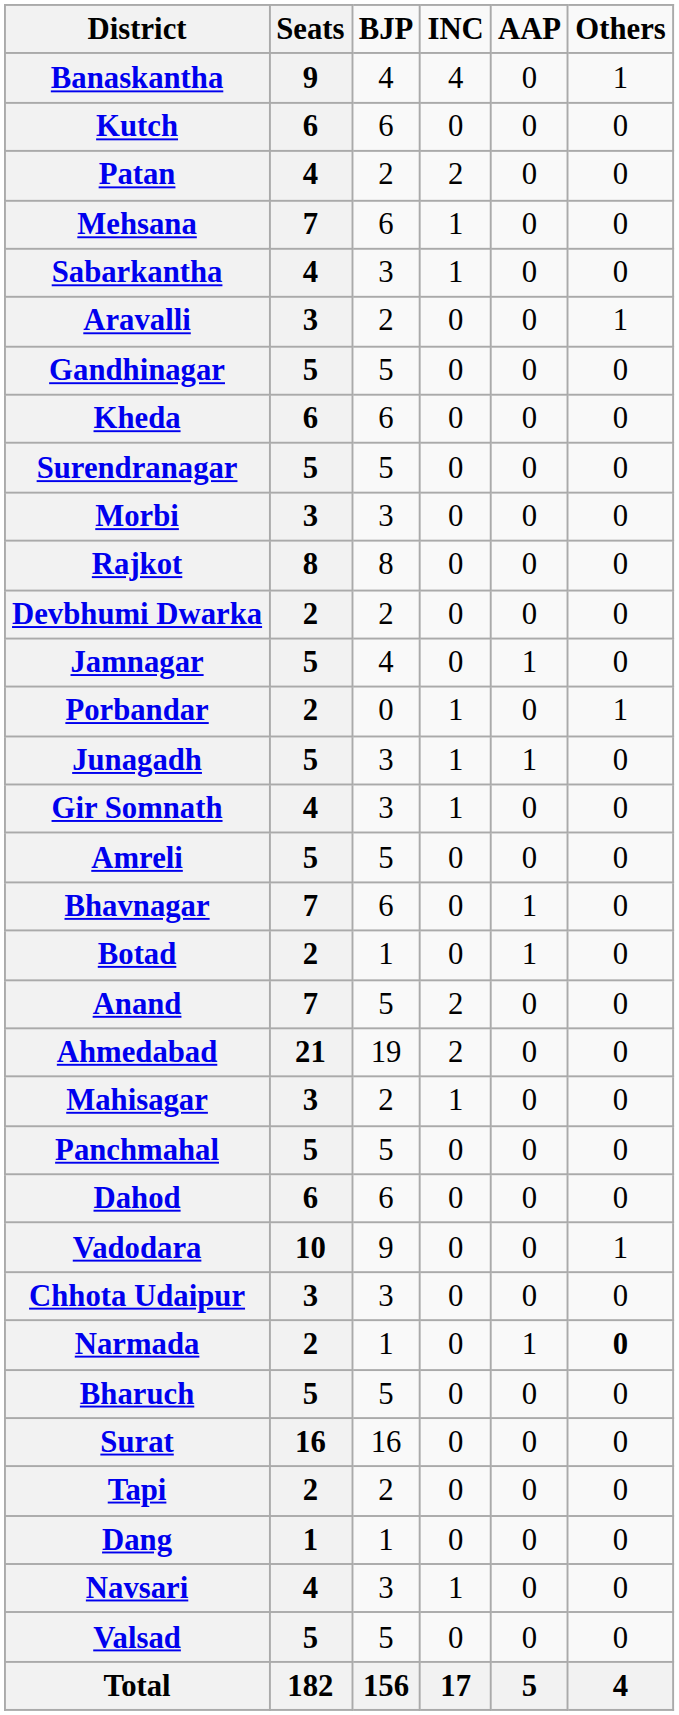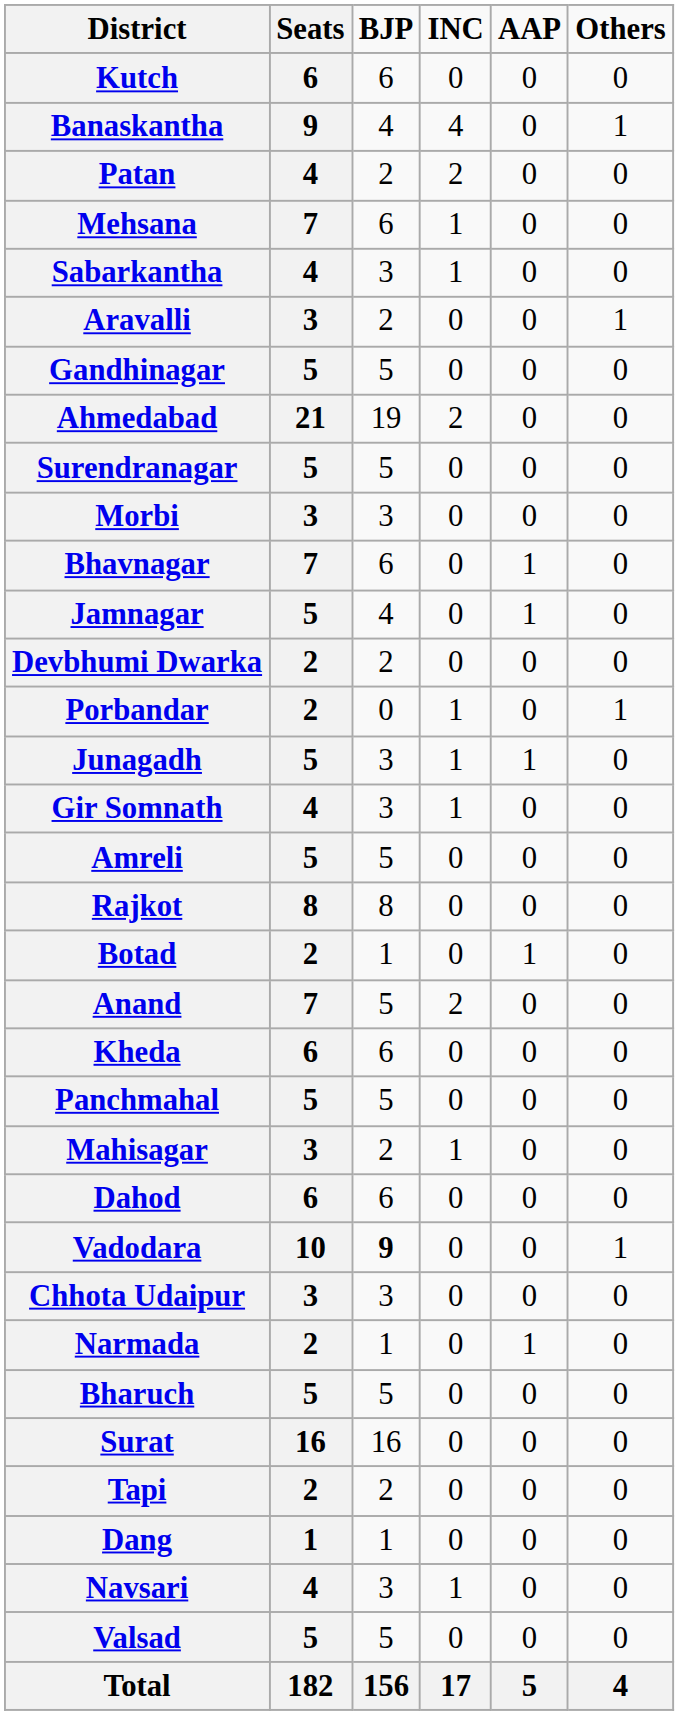rows swapped: Kutch <-> Banaskantha
rows swapped: Ahmedabad <-> Kheda
rows swapped: Rajkot <-> Bhavnagar
rows swapped: Jamnagar <-> Devbhumi Dwarka
rows swapped: Mahisagar <-> Panchmahal
Vadodara | column 3: normal -> bold
Narmada | column 6: bold -> normal
